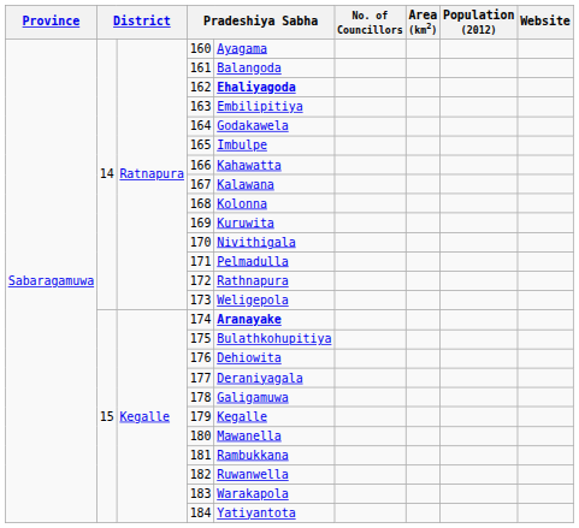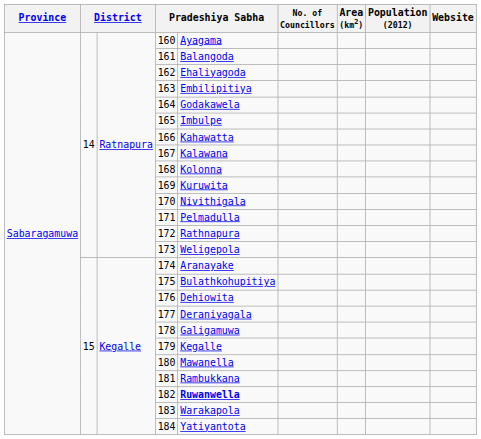162 | column 5: bold -> normal
174 | column 5: bold -> normal
182 | column 5: normal -> bold
